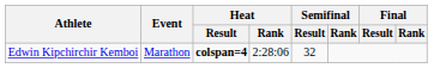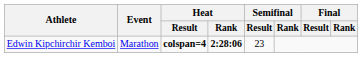Edwin Kipchirchir Kemboi | Heat / Rank: normal -> bold
Edwin Kipchirchir Kemboi | Semifinal / Result: 32 -> 23
